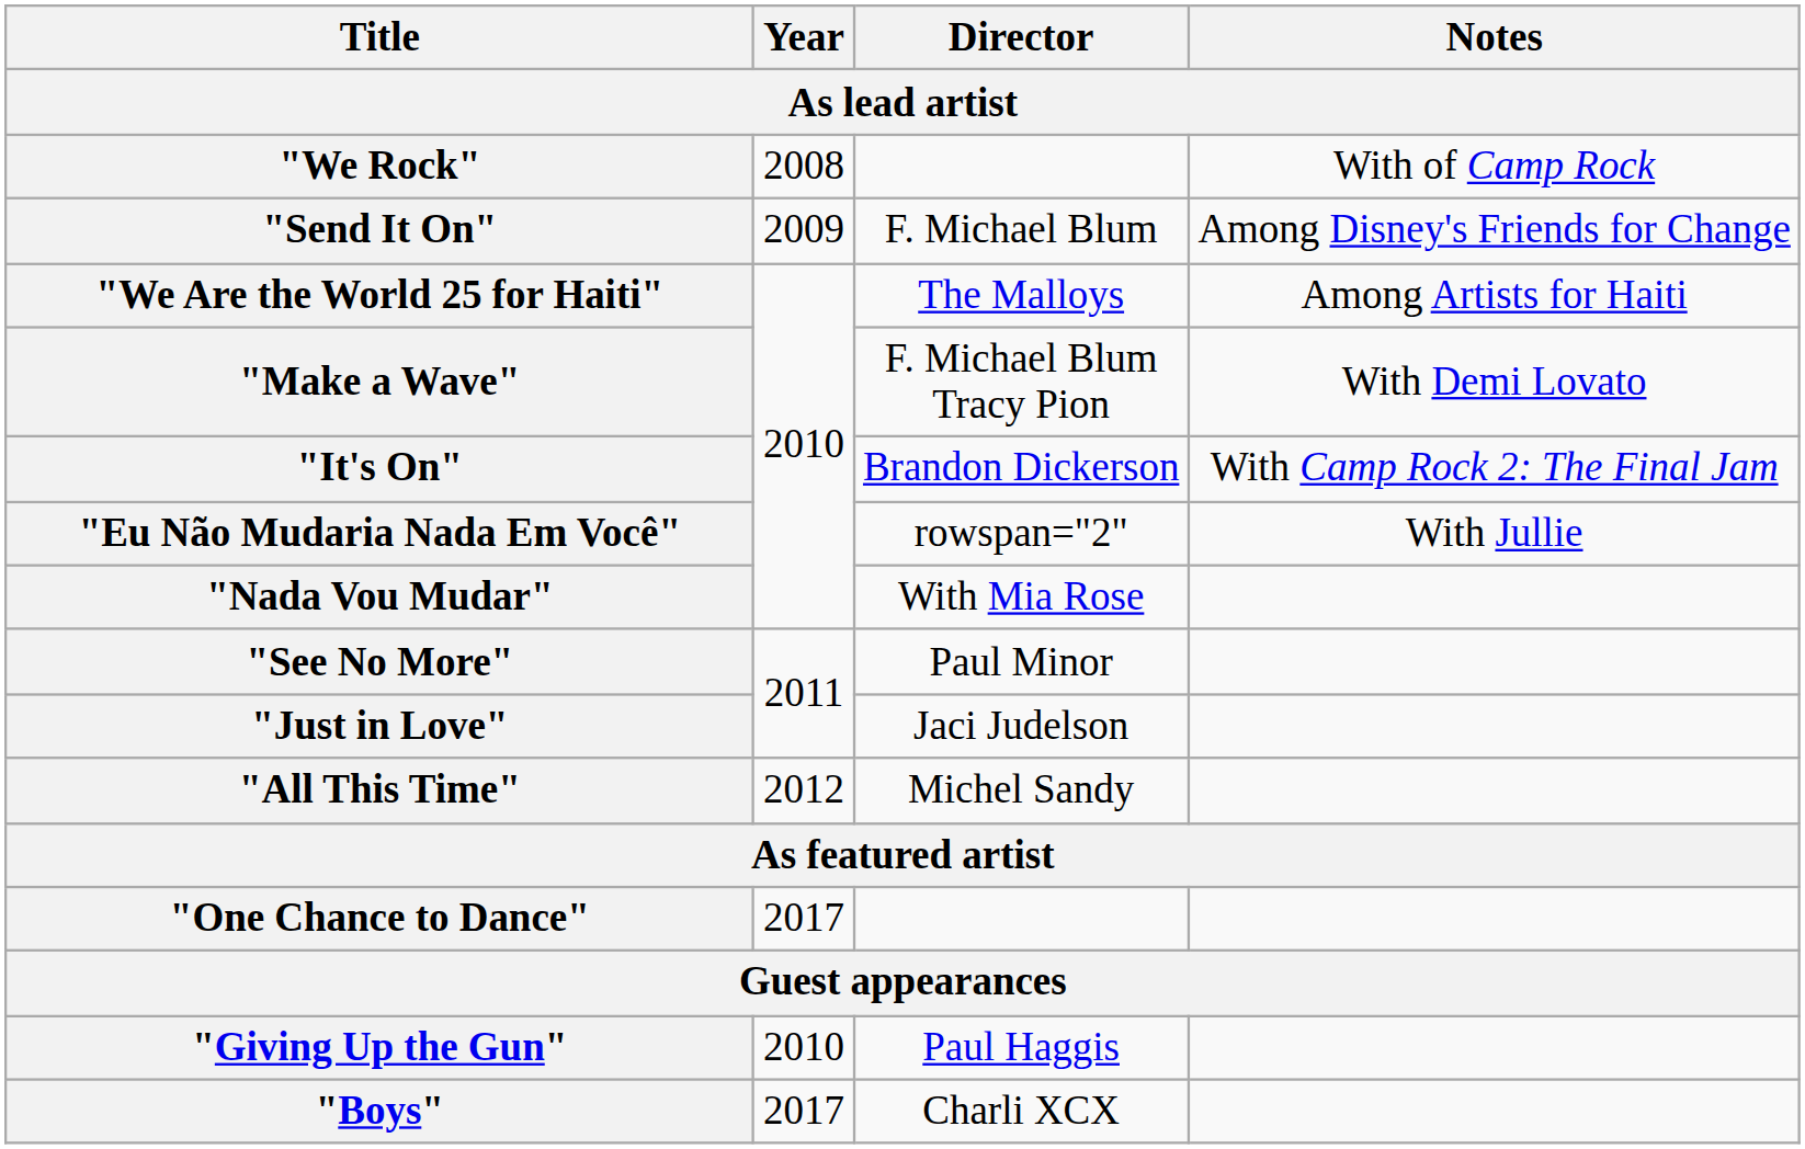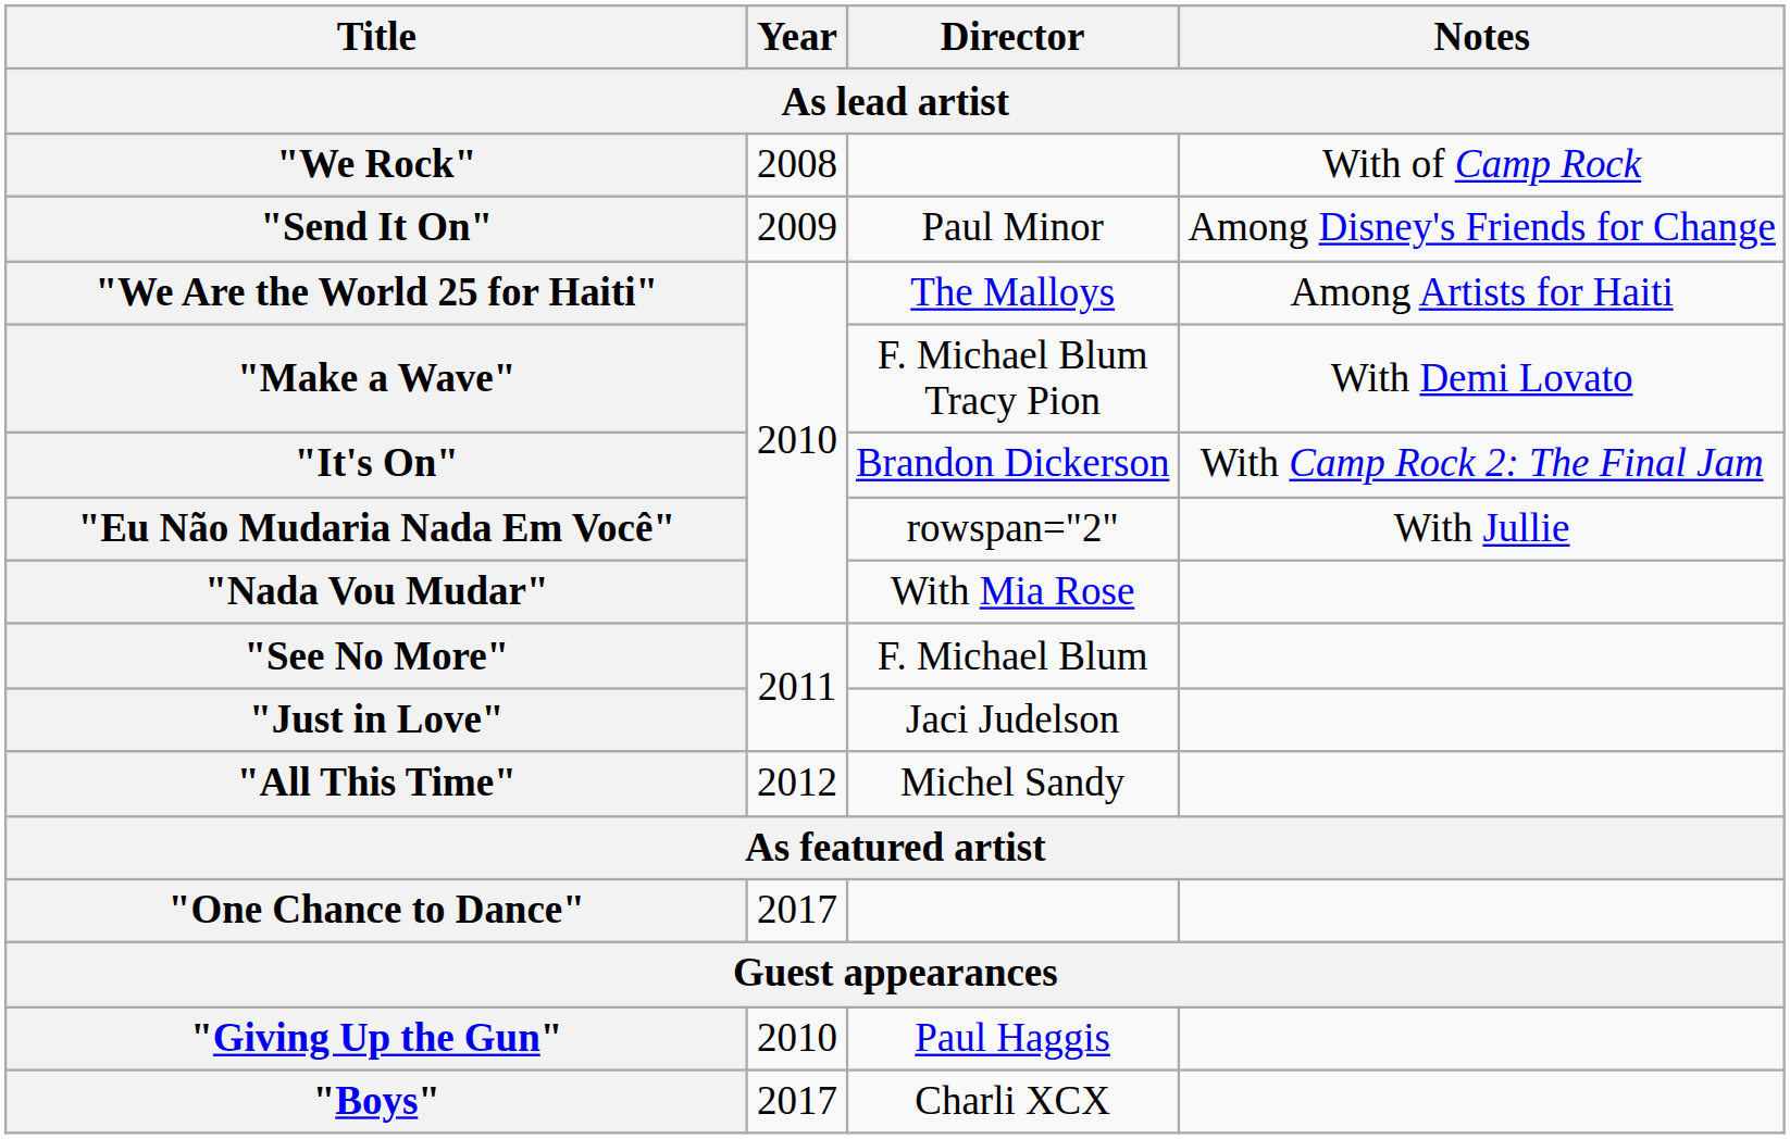"Send It On" | Director: F. Michael Blum -> Paul Minor
"See No More" | Director: Paul Minor -> F. Michael Blum
